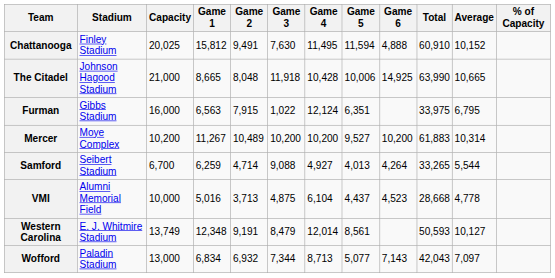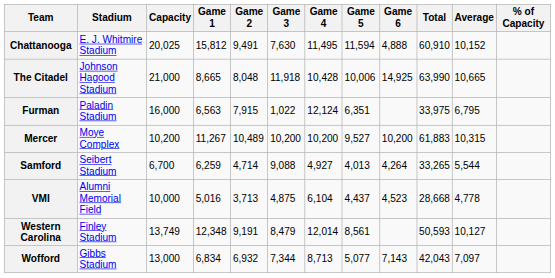Chattanooga | Stadium: Finley Stadium -> E. J. Whitmire Stadium
Furman | Stadium: Gibbs Stadium -> Paladin Stadium
Mercer | Average: 10,314 -> 10,315
Western Carolina | Stadium: E. J. Whitmire Stadium -> Finley Stadium
Wofford | Stadium: Paladin Stadium -> Gibbs Stadium
